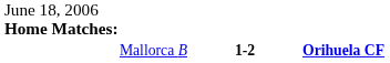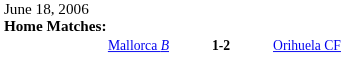Mallorca B | column 3: bold -> normal
